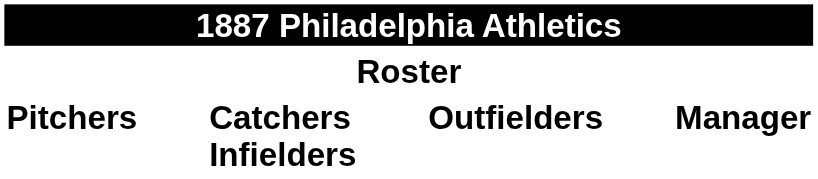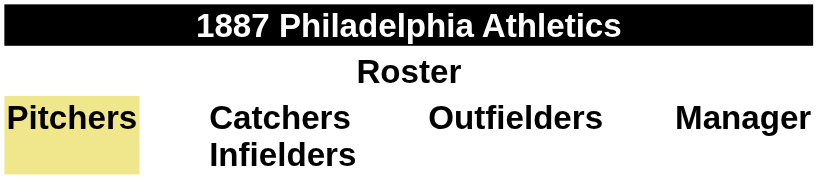Pitchers | column 1: no background -> khaki background
